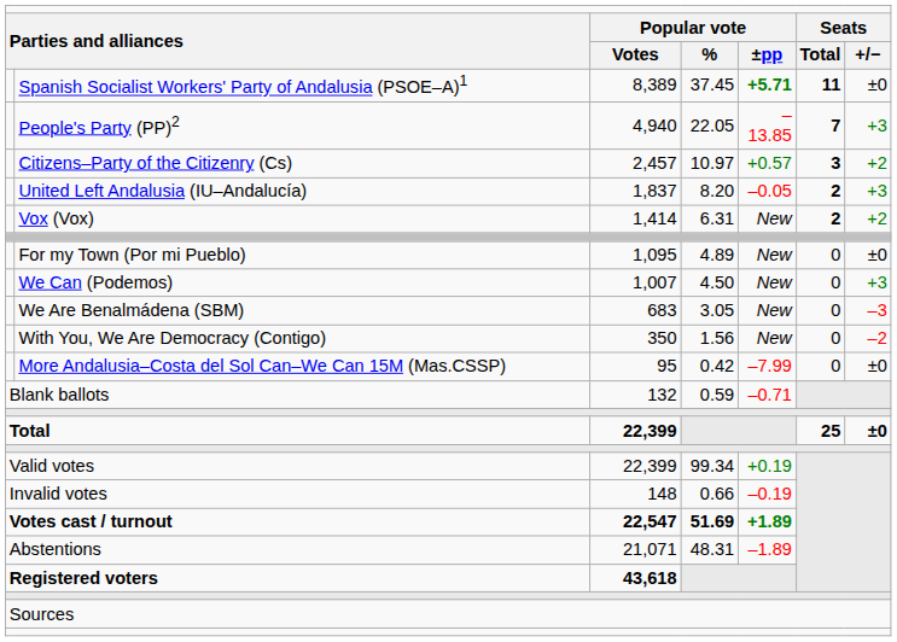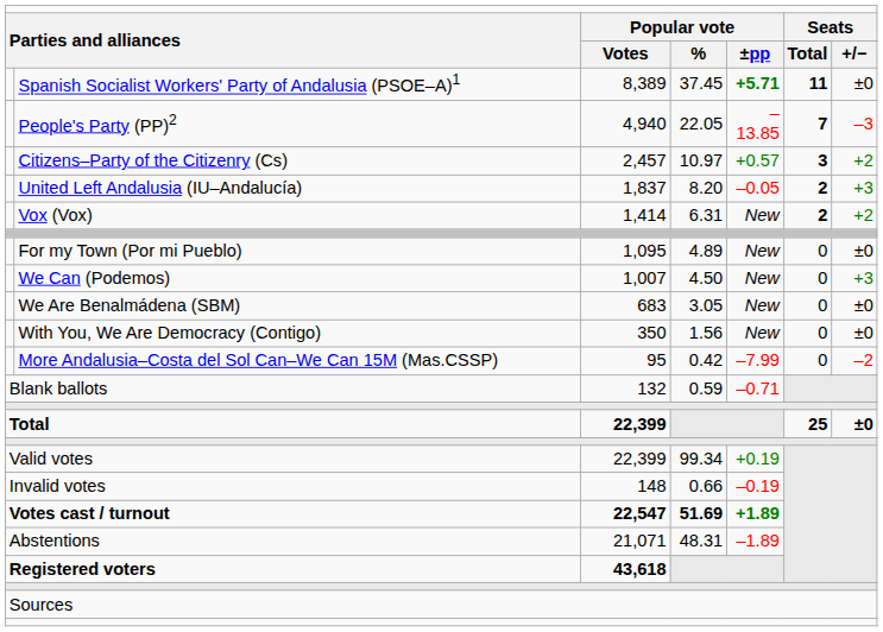People's Party (PP)2 | column 7: +3 -> –3
We Are Benalmádena (SBM) | column 7: –3 -> ±0
With You, We Are Democracy (Contigo) | column 7: –2 -> ±0
More Andalusia–Costa del Sol Can–We Can 15M (Mas.CSSP) | column 7: ±0 -> –2
